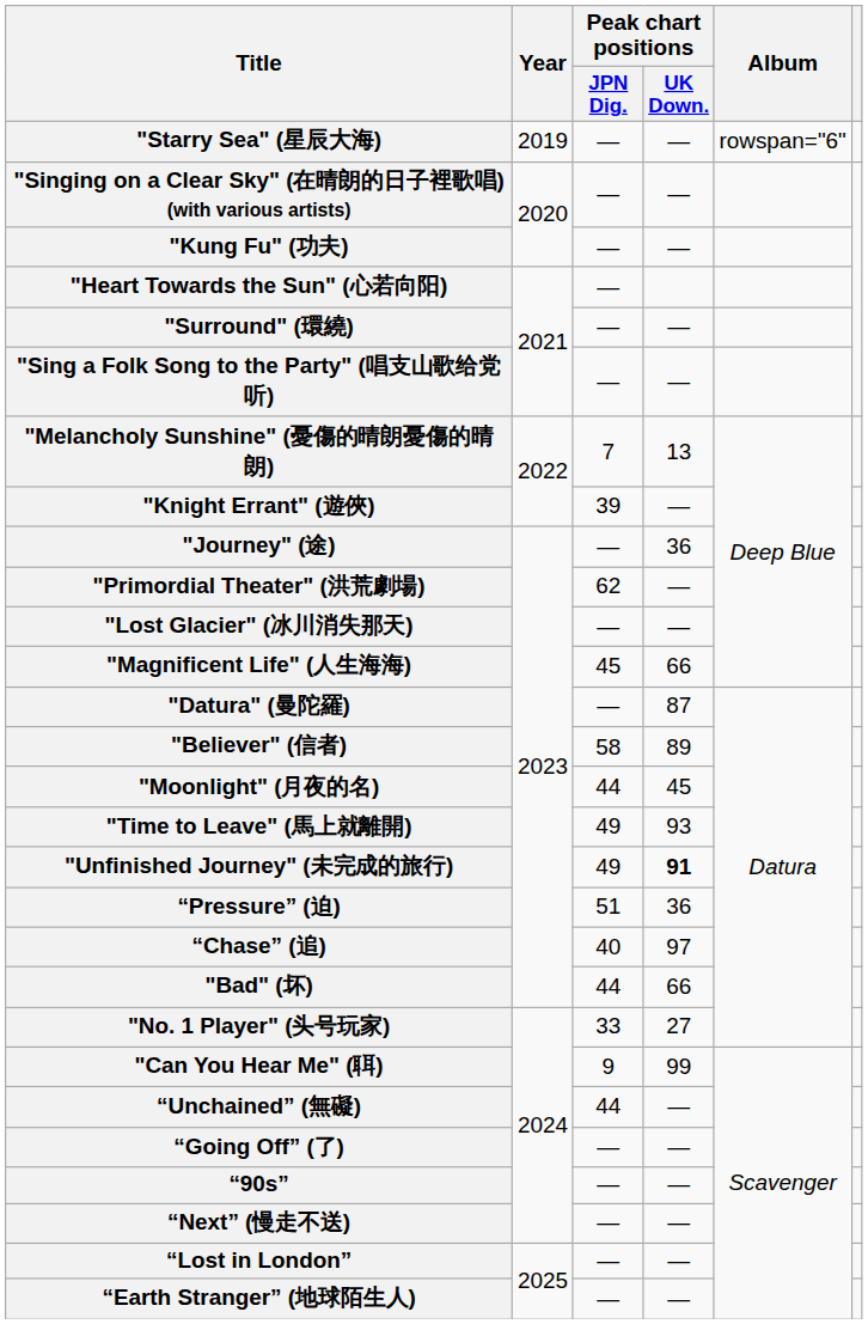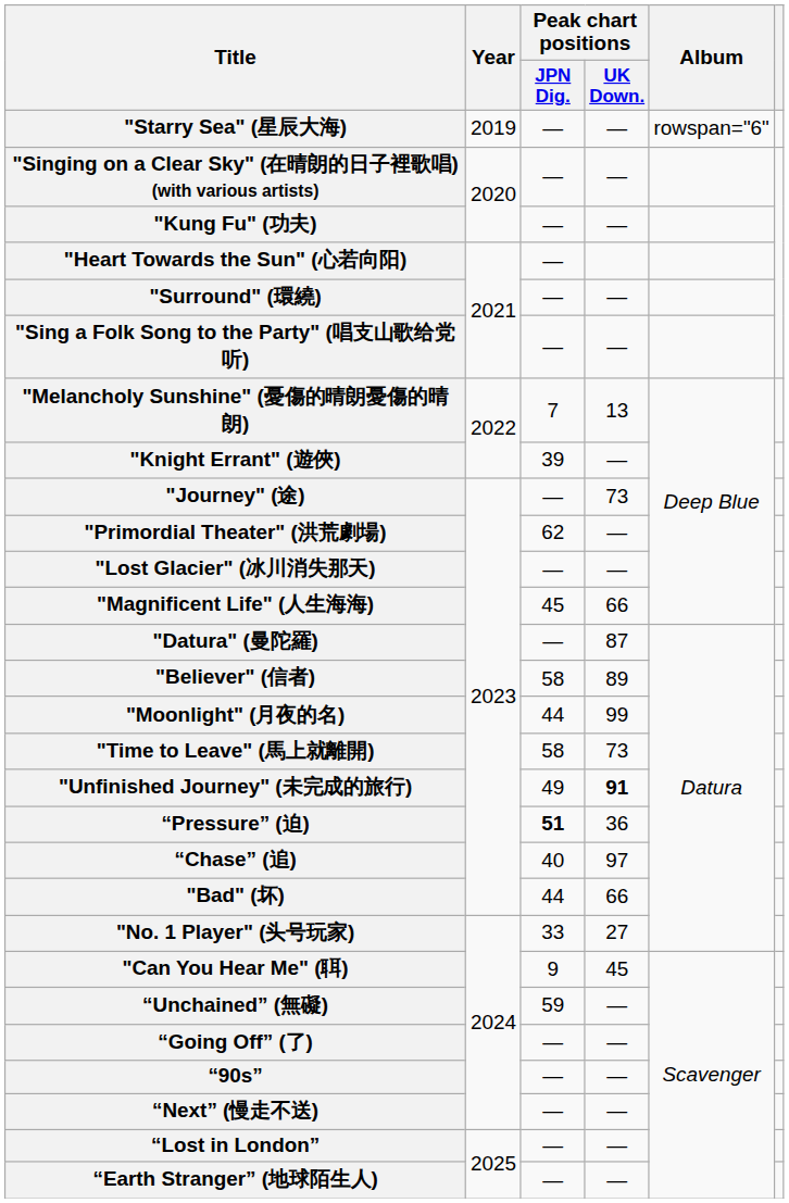"Journey" (途) | Peak chart positions / UK Down.: 36 -> 73
"Moonlight" (月夜的名) | Peak chart positions / UK Down.: 45 -> 99
"Time to Leave" (馬上就離開) | Peak chart positions / JPN Dig.: 49 -> 58
"Time to Leave" (馬上就離開) | Peak chart positions / UK Down.: 93 -> 73
“Pressure” (迫) | Peak chart positions / JPN Dig.: normal -> bold
"Can You Hear Me" (聑) | Peak chart positions / UK Down.: 99 -> 45
“Unchained” (無礙) | Peak chart positions / JPN Dig.: 44 -> 59
